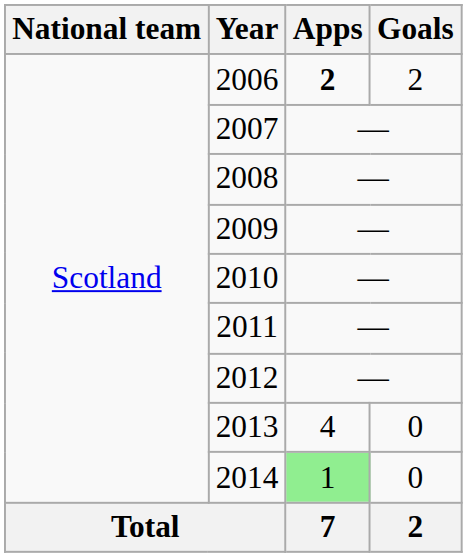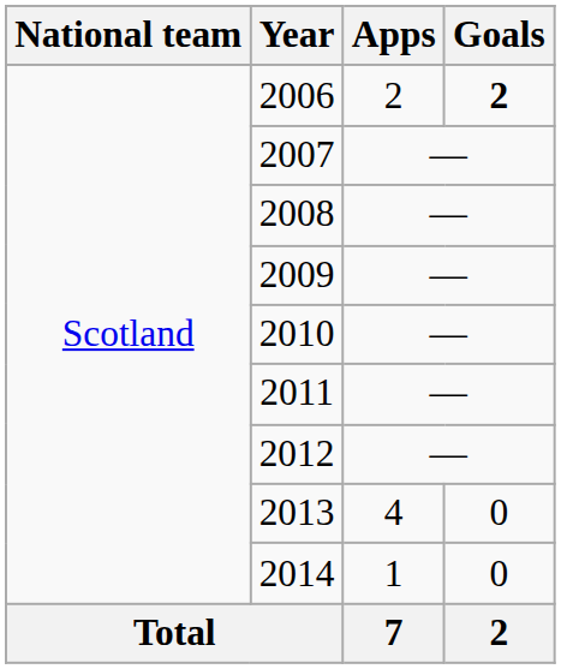2006 | Apps: bold -> normal
2006 | Goals: normal -> bold
2014 | Apps: lightgreen background -> no background
